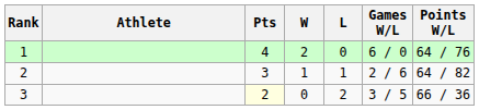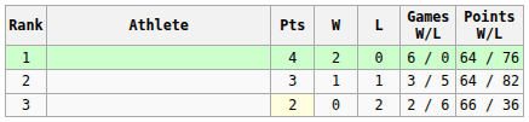row 3 | Games W/L: 2 / 6 -> 3 / 5
row 4 | Games W/L: 3 / 5 -> 2 / 6
